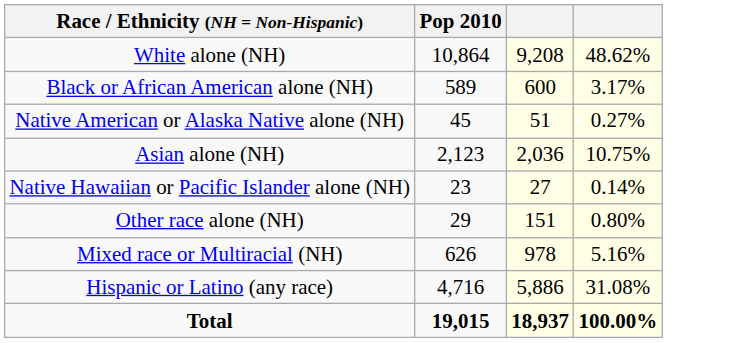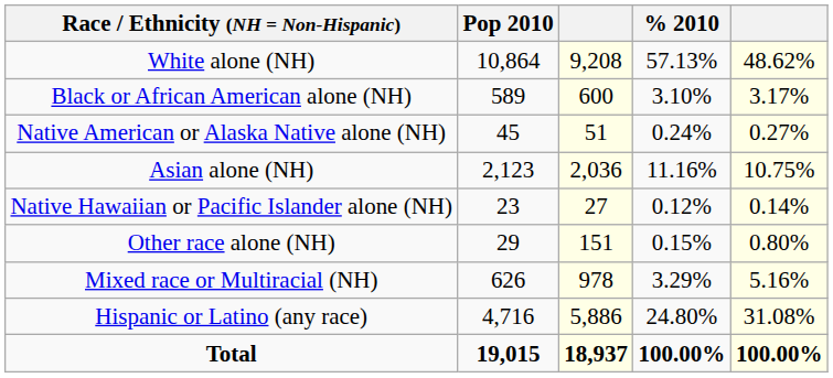+ column: % 2010 | 57.13% | 3.10% | 0.24% | 11.16% | 0.12% | 0.15% | 3.29% | 24.80% | 100.00%
